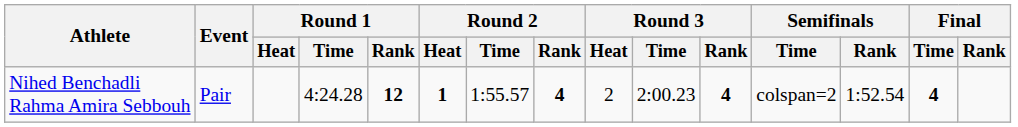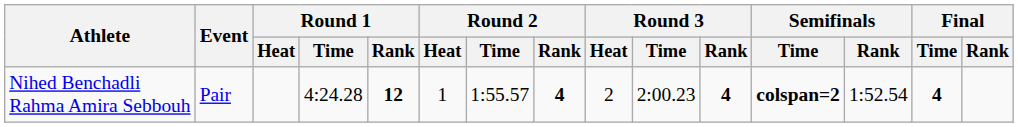Nihed Benchadli Rahma Amira Sebbouh | Round 2 / Heat: bold -> normal
Nihed Benchadli Rahma Amira Sebbouh | Semifinals / Time: normal -> bold
